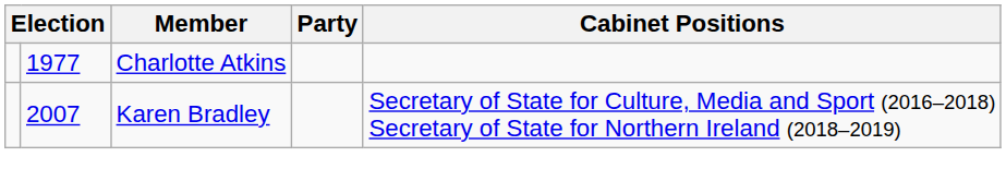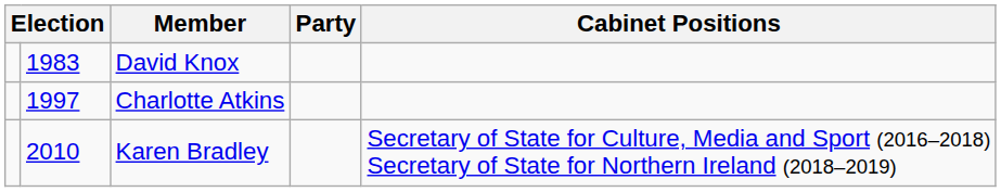+ row: 1983 | David Knox
Charlotte Atkins | column 2: 1977 -> 1997
Karen Bradley | column 2: 2007 -> 2010
